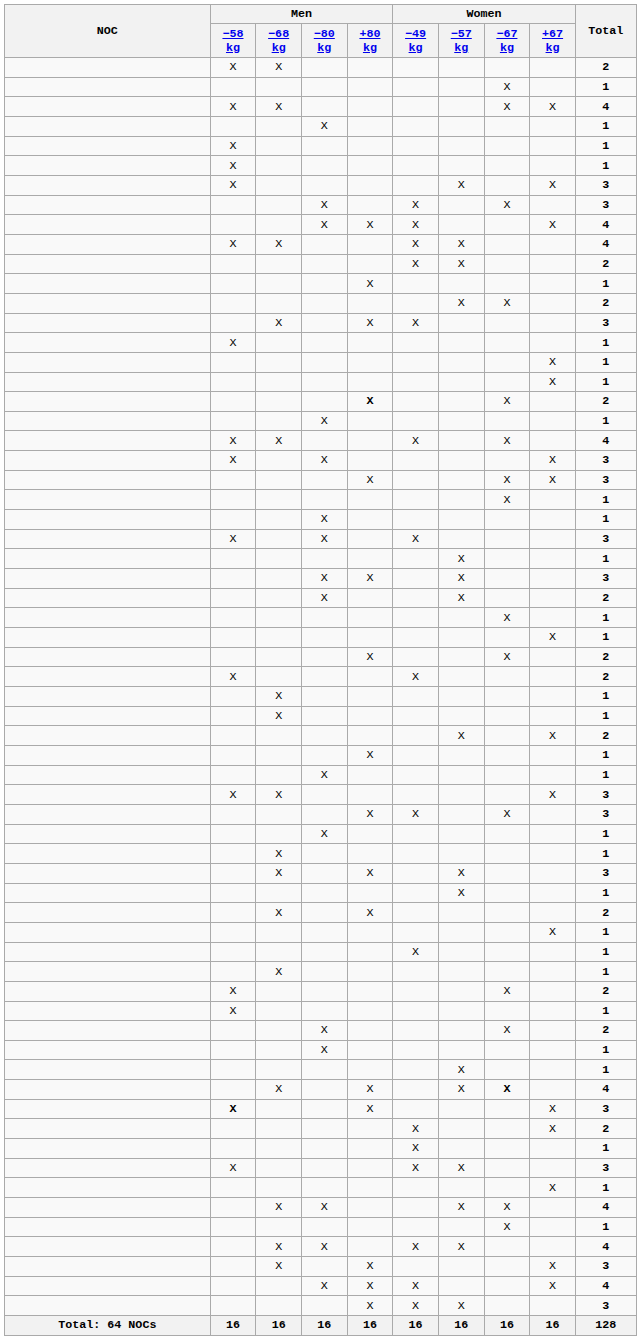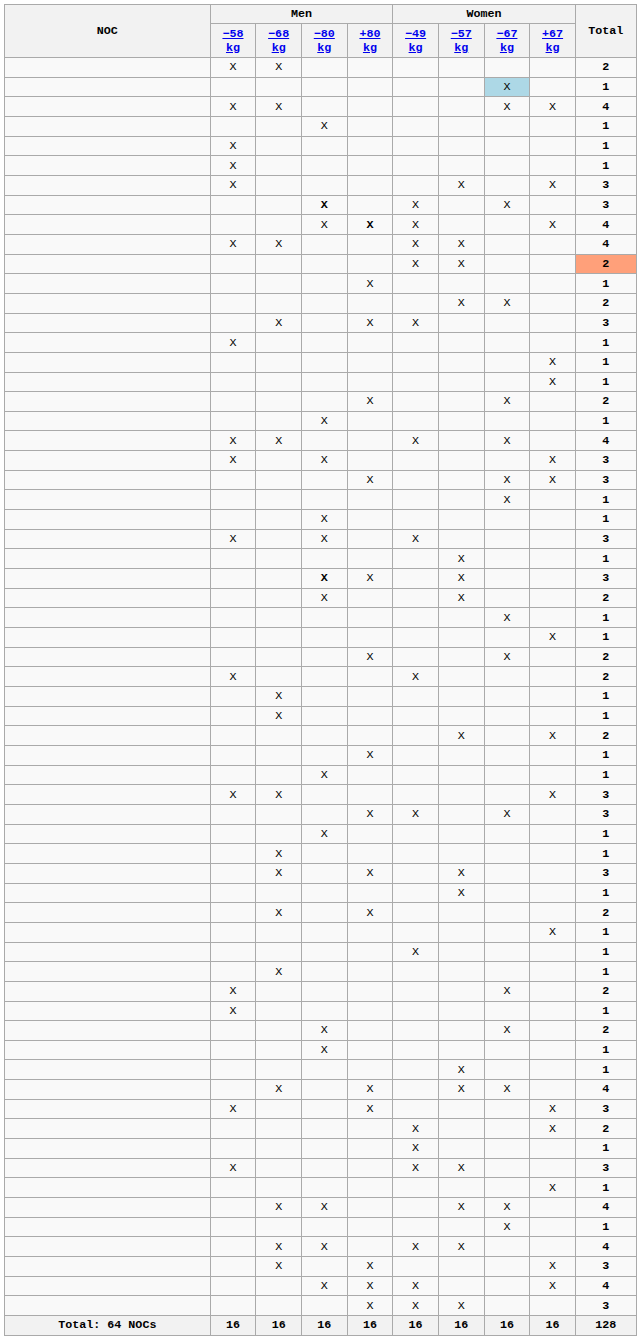row 4 | Women / −67 kg: no background -> lightblue background
row 10 | Men / −80 kg: normal -> bold
row 11 | Men / +80 kg: normal -> bold
row 13 | Total: no background -> lightsalmon background
row 20 | Men / +80 kg: bold -> normal
row 29 | Men / −80 kg: normal -> bold
row 55 | Women / −67 kg: bold -> normal
row 56 | Men / −58 kg: bold -> normal
